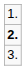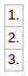row 2 | column 1: bold -> normal
